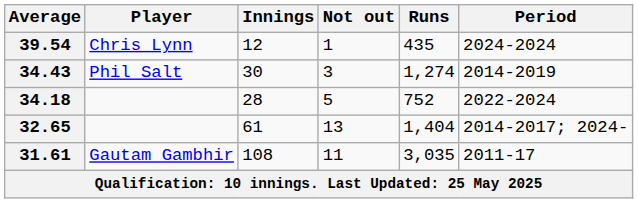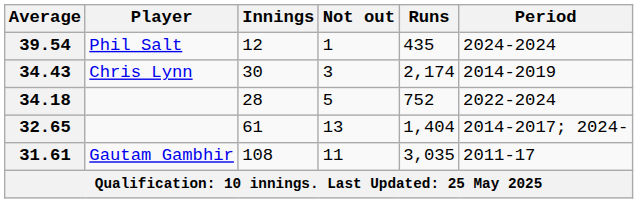39.54 | Player: Chris Lynn -> Phil Salt
34.43 | Player: Phil Salt -> Chris Lynn
34.43 | Runs: 1,274 -> 2,174
